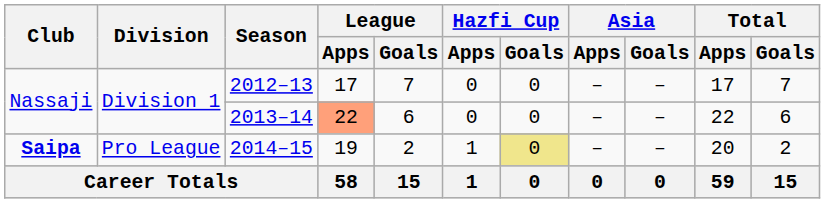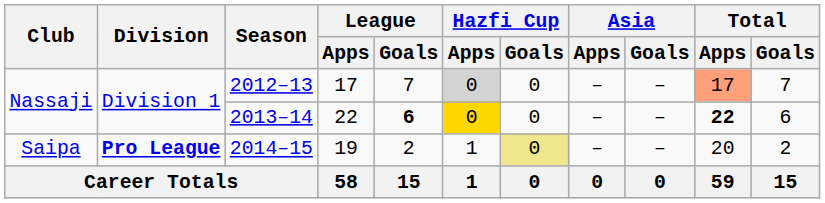2012–13 | Hazfi Cup / Apps: no background -> lightgrey background
2012–13 | Total / Apps: no background -> lightsalmon background
2013–14 | League / Apps: lightsalmon background -> no background
2013–14 | League / Goals: normal -> bold
2013–14 | Hazfi Cup / Apps: no background -> gold background
2013–14 | Total / Apps: normal -> bold
2014–15 | Club: bold -> normal
2014–15 | Division: normal -> bold
